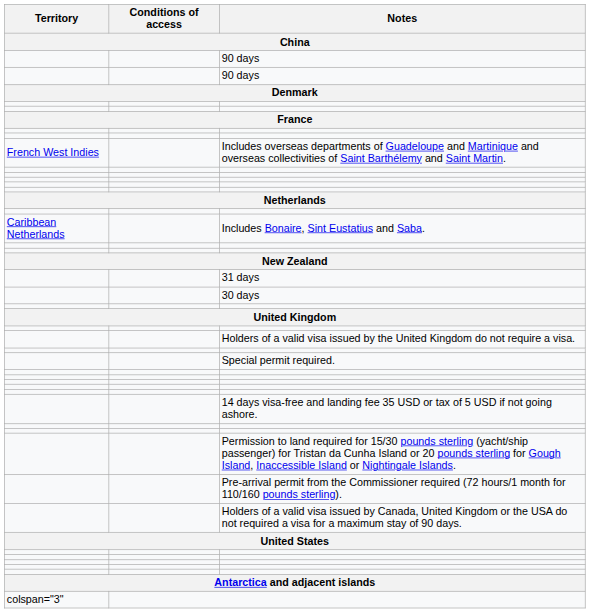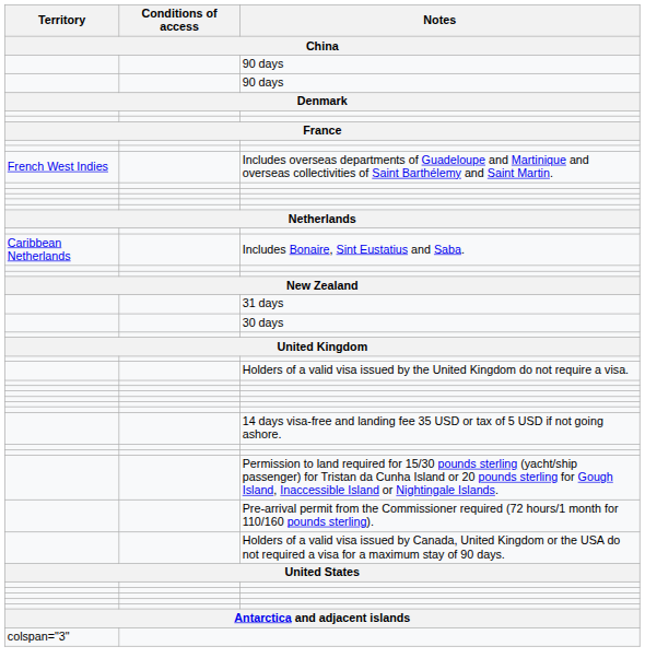- row: Special permit required.
